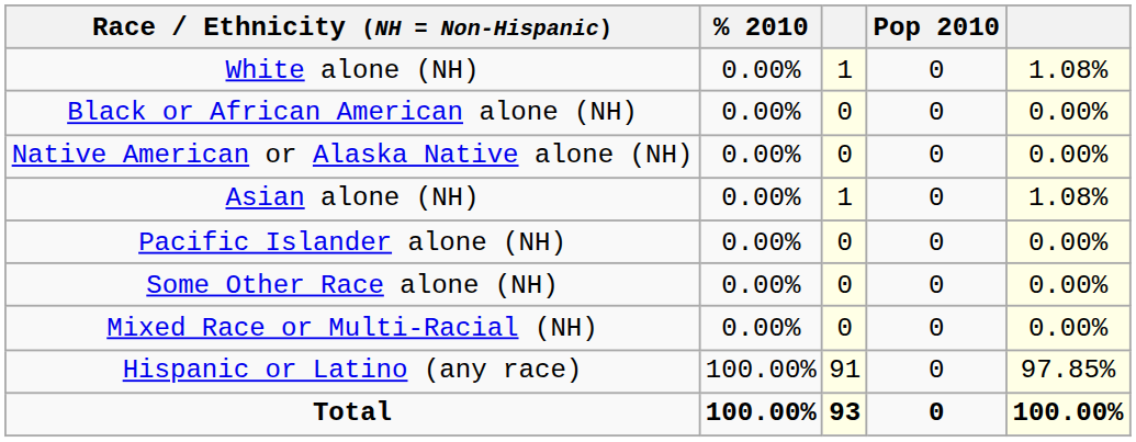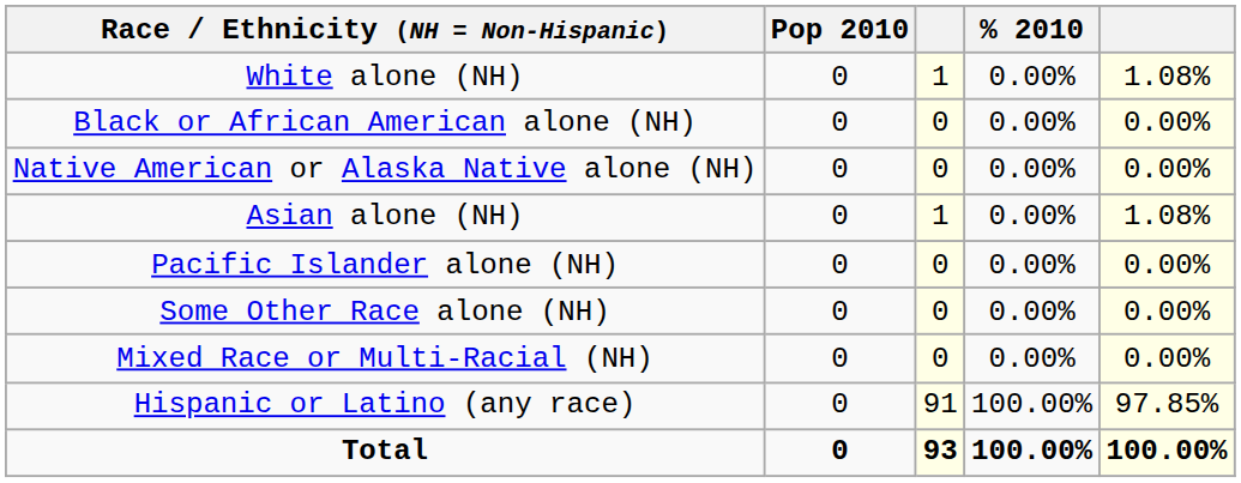columns swapped: Pop 2010 <-> % 2010
